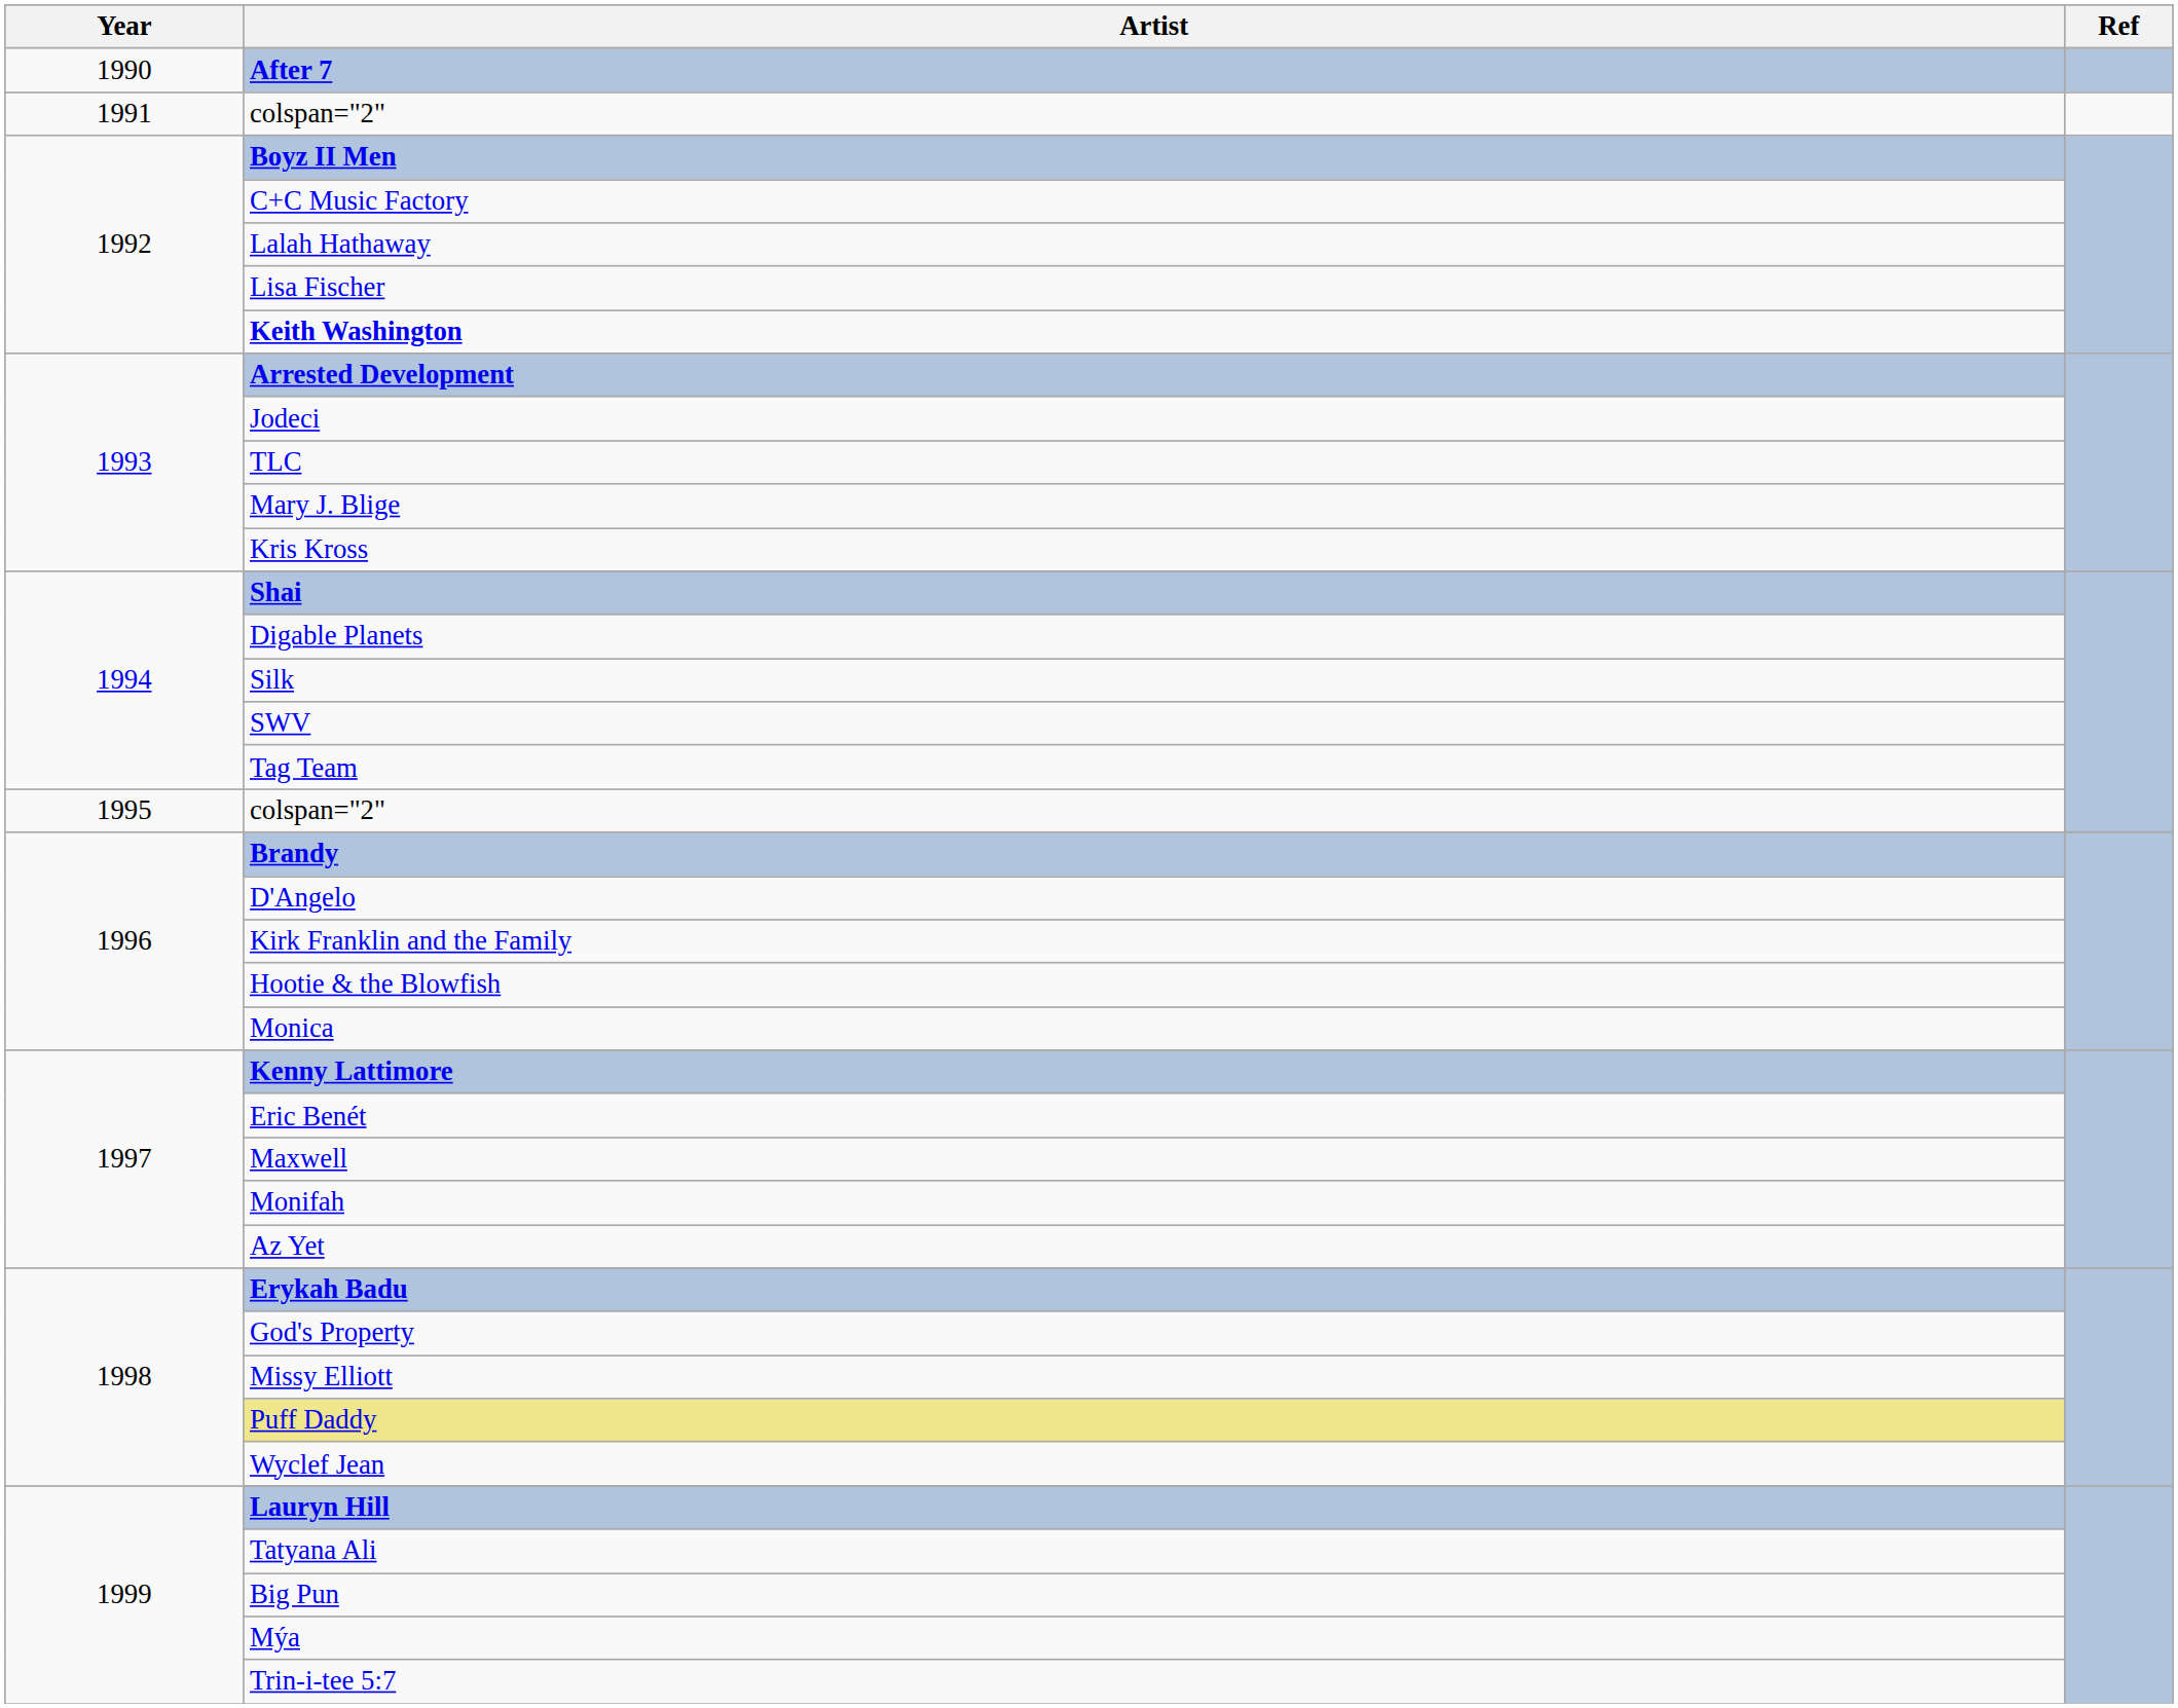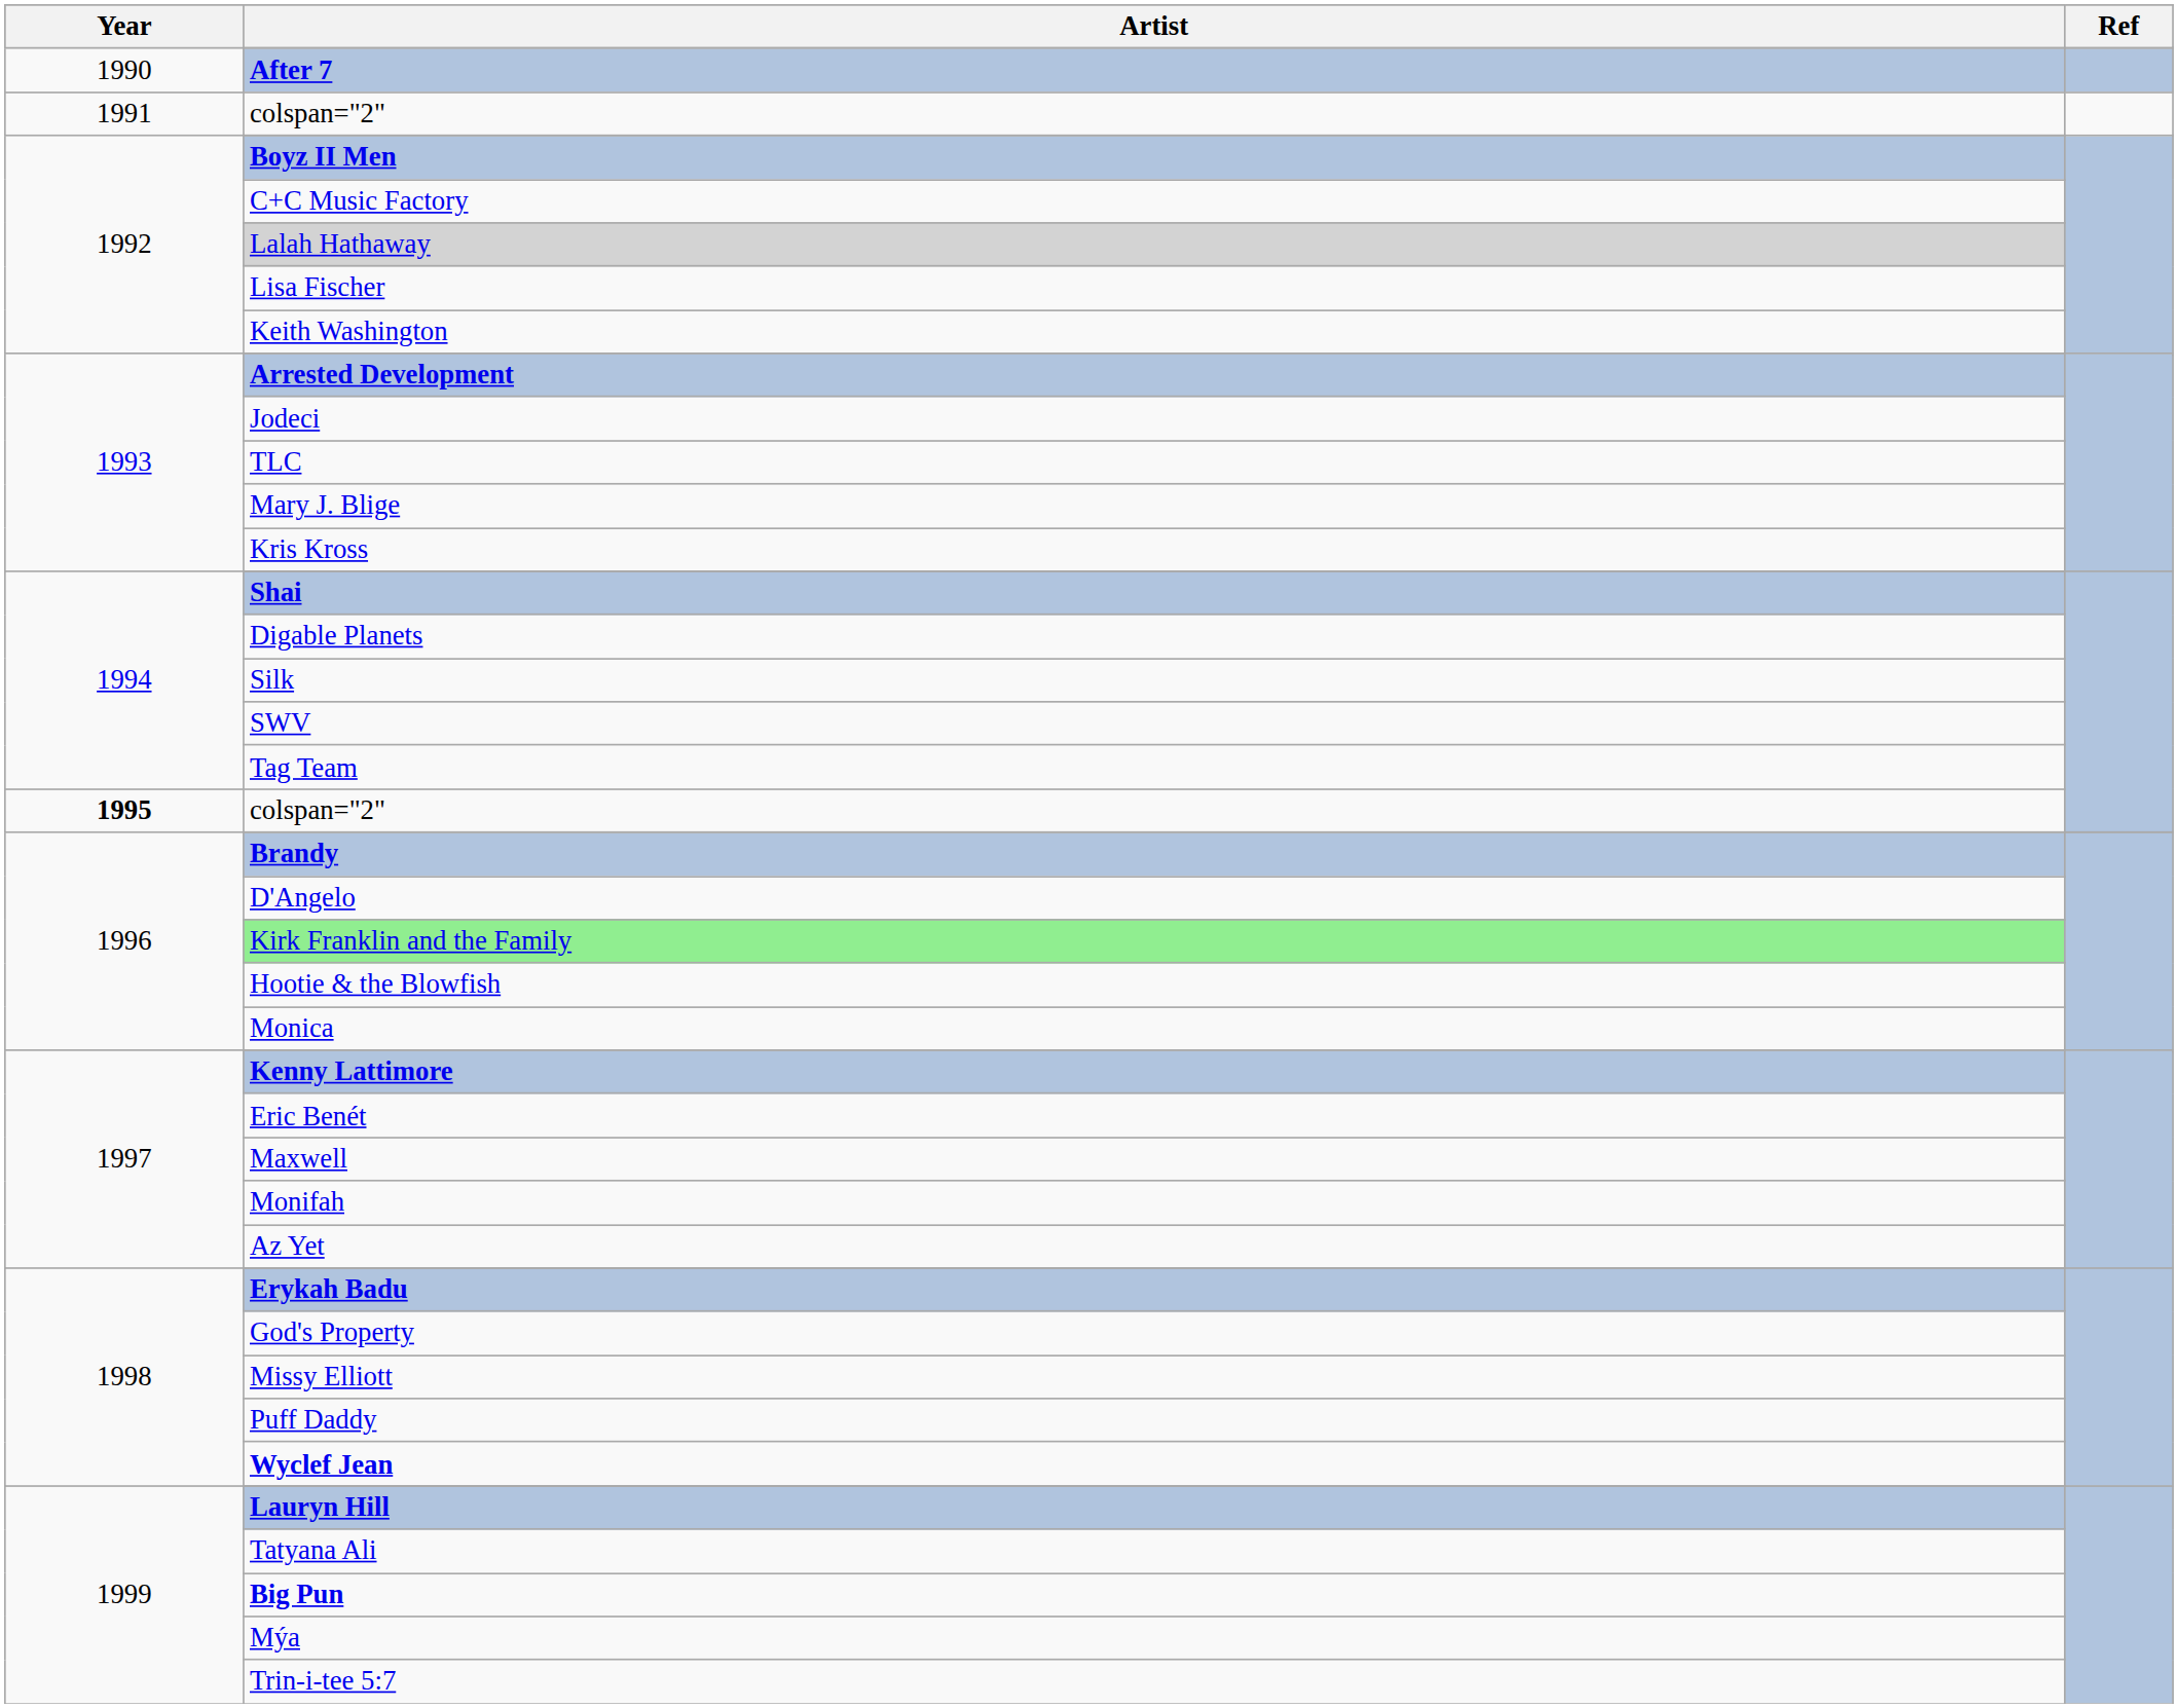Lalah Hathaway | Artist: no background -> lightgrey background
Keith Washington | Artist: bold -> normal
1995 / colspan="2" | Year: normal -> bold
Kirk Franklin and the Family | Artist: no background -> lightgreen background
Puff Daddy | Artist: khaki background -> no background
Wyclef Jean | Artist: normal -> bold
Big Pun | Artist: normal -> bold
